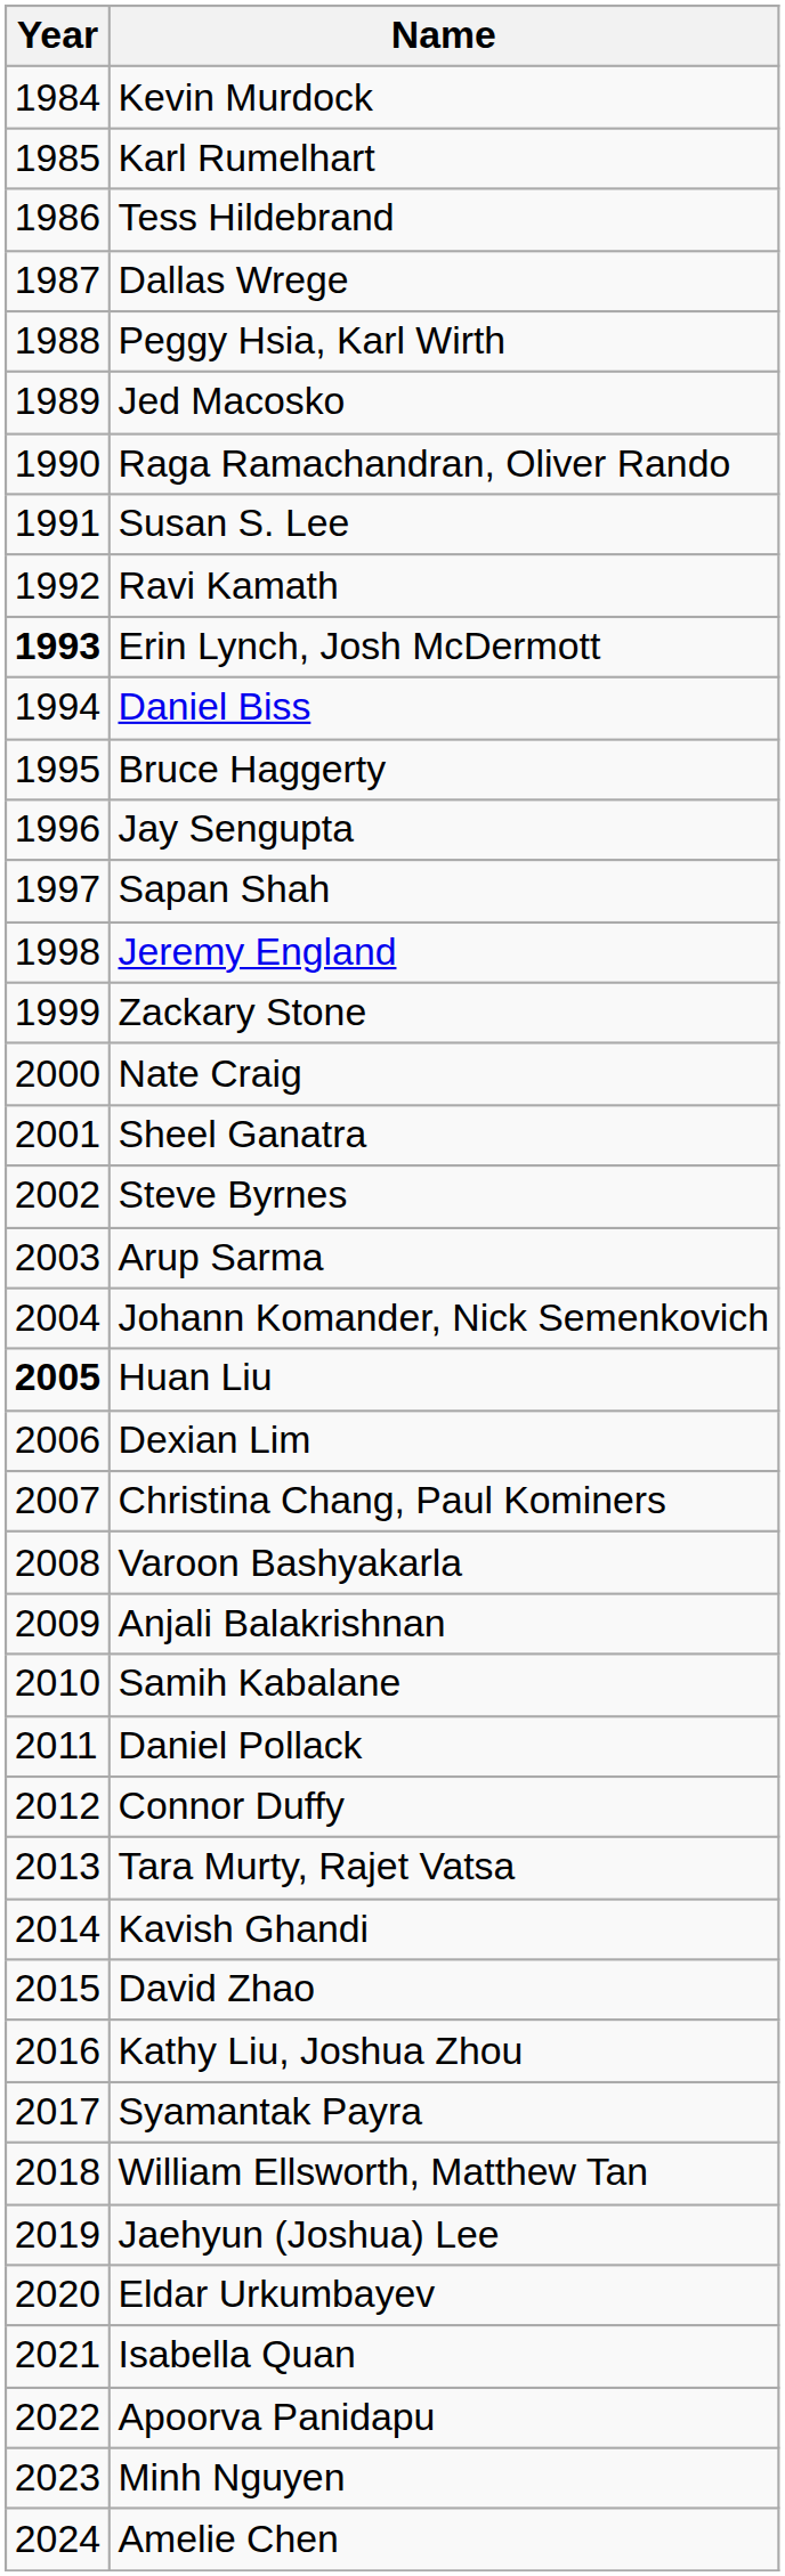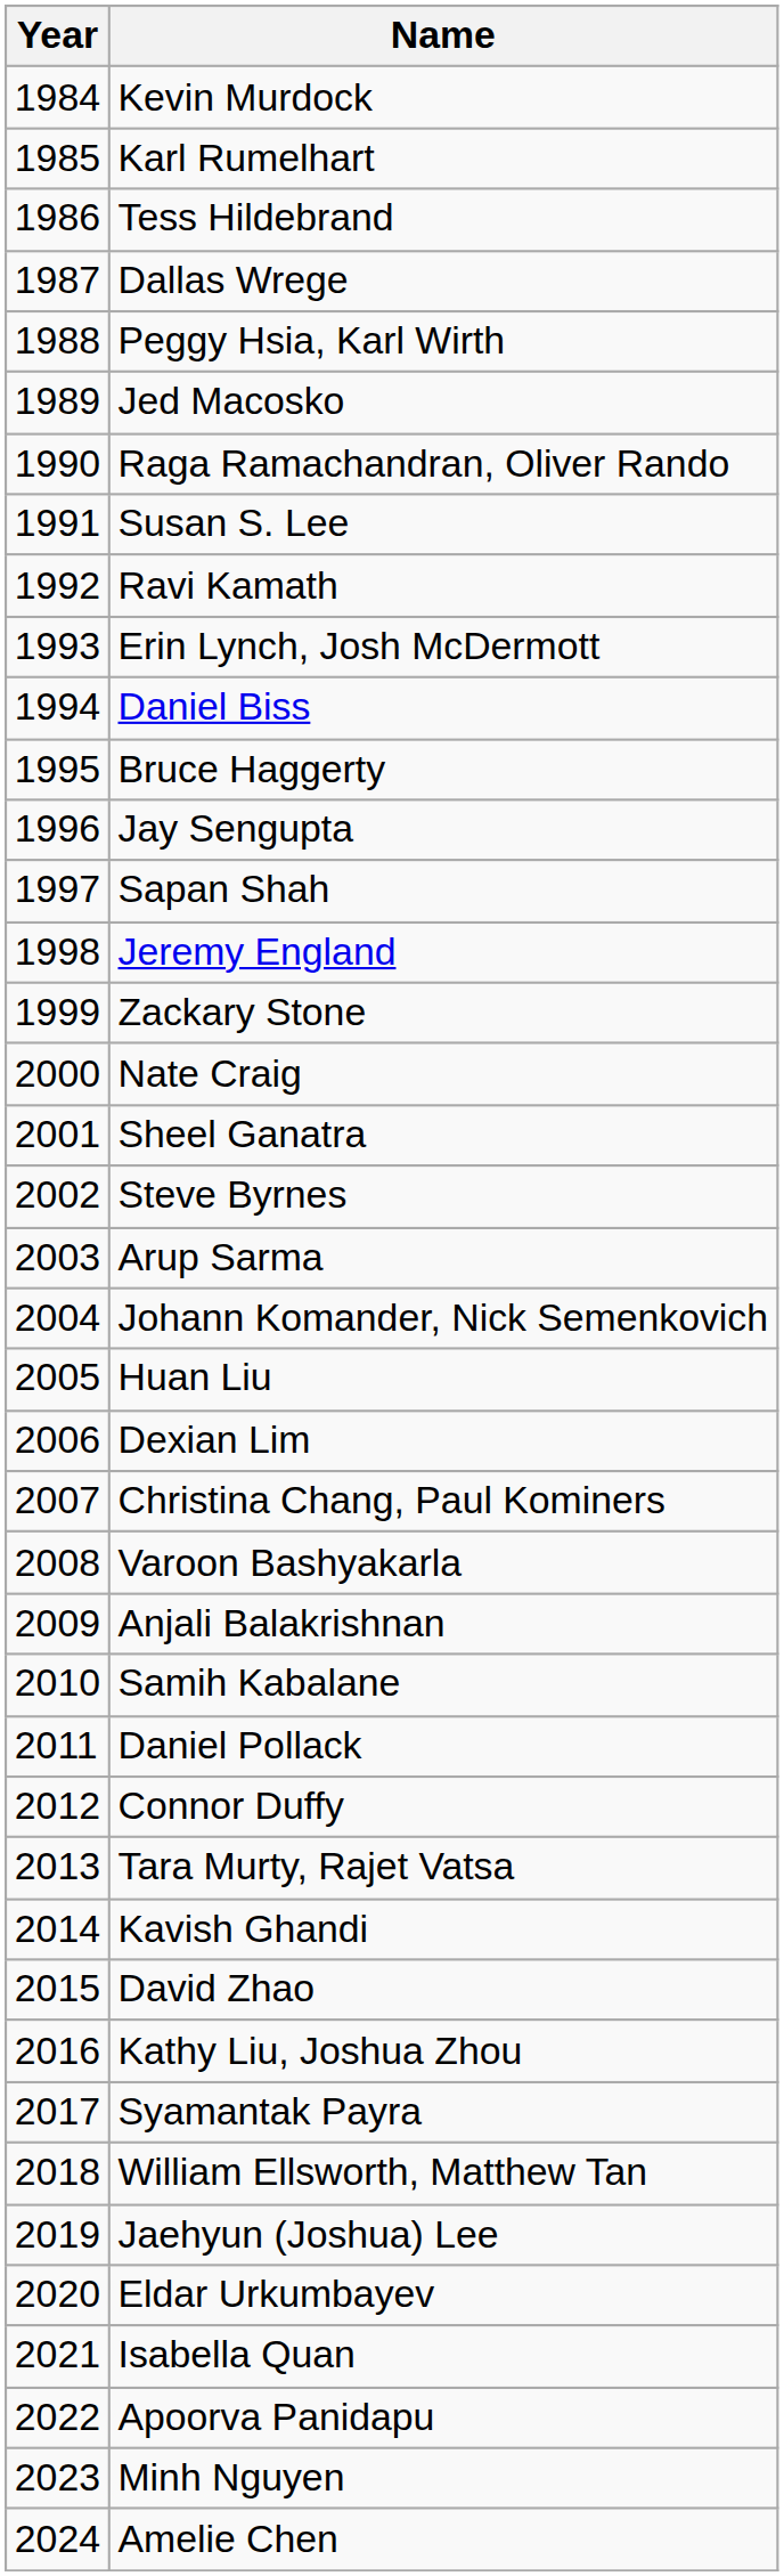Erin Lynch, Josh McDermott | Year: bold -> normal
Huan Liu | Year: bold -> normal
